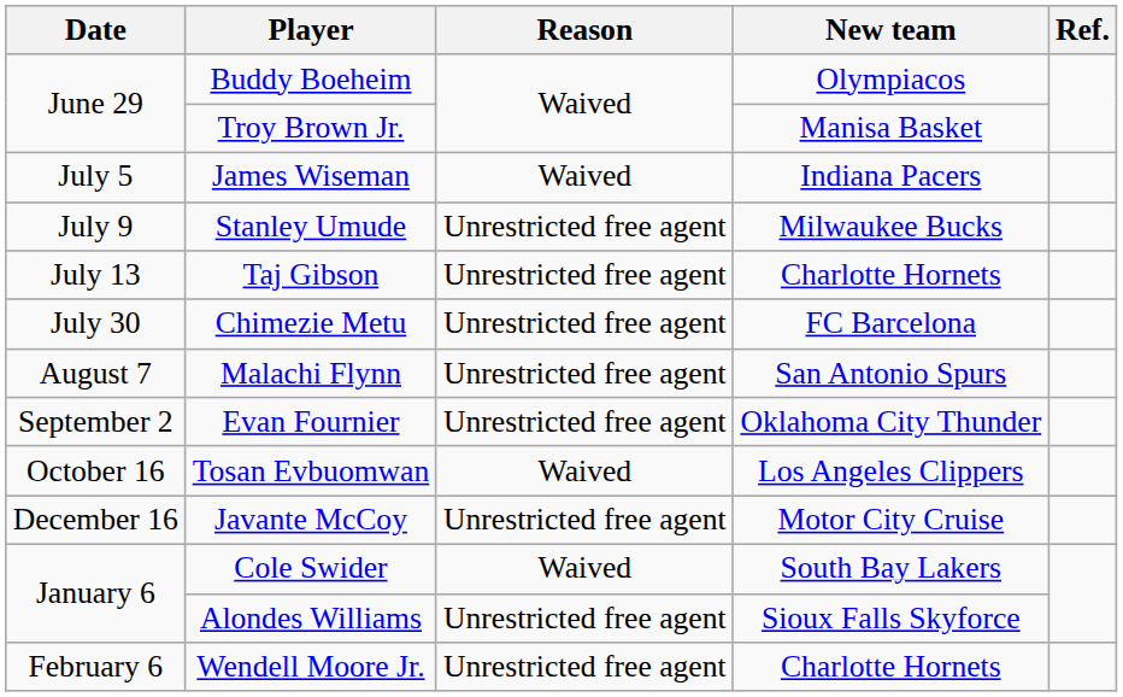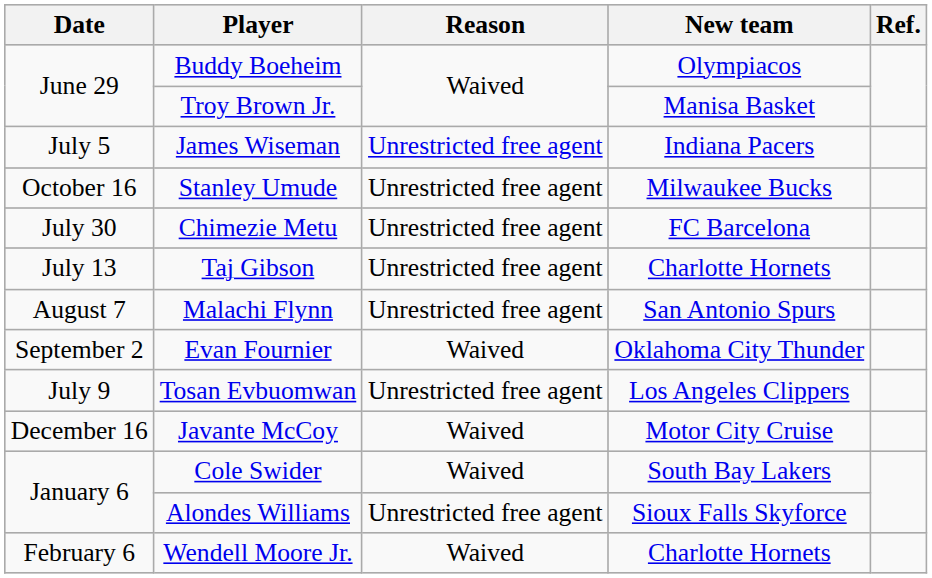James Wiseman | Reason: Waived -> Unrestricted free agent
Stanley Umude | Date: July 9 -> October 16
rows swapped: Taj Gibson <-> Chimezie Metu
Evan Fournier | Reason: Unrestricted free agent -> Waived
Tosan Evbuomwan | Date: October 16 -> July 9
Tosan Evbuomwan | Reason: Waived -> Unrestricted free agent
Javante McCoy | Reason: Unrestricted free agent -> Waived
Wendell Moore Jr. | Reason: Unrestricted free agent -> Waived
